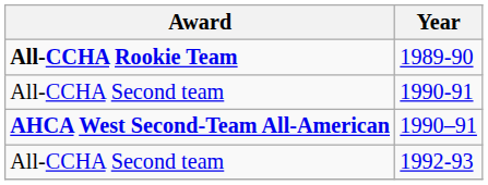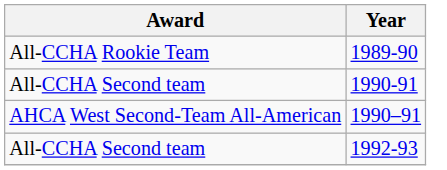row 2 | Award: bold -> normal
row 4 | Award: bold -> normal
